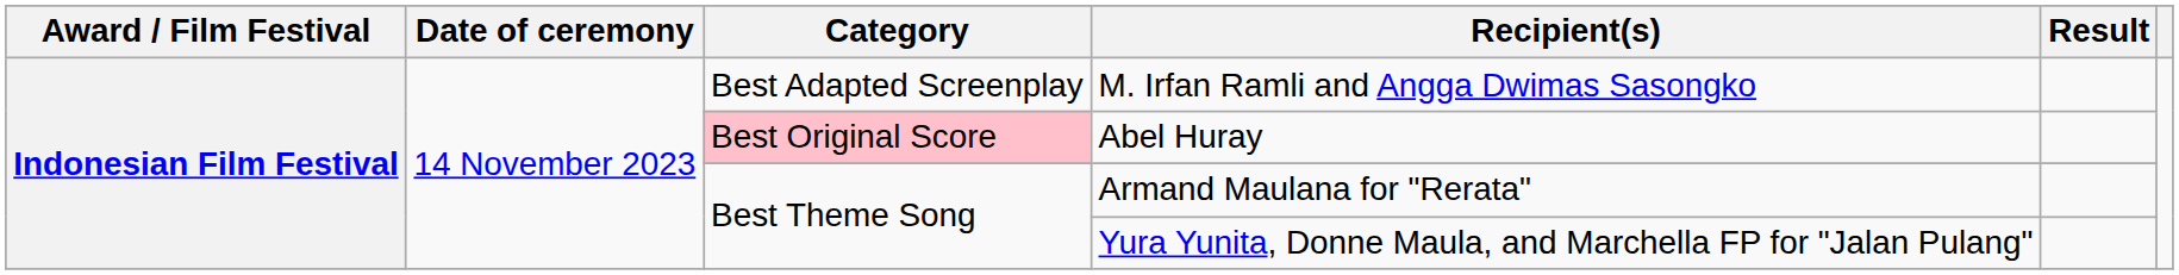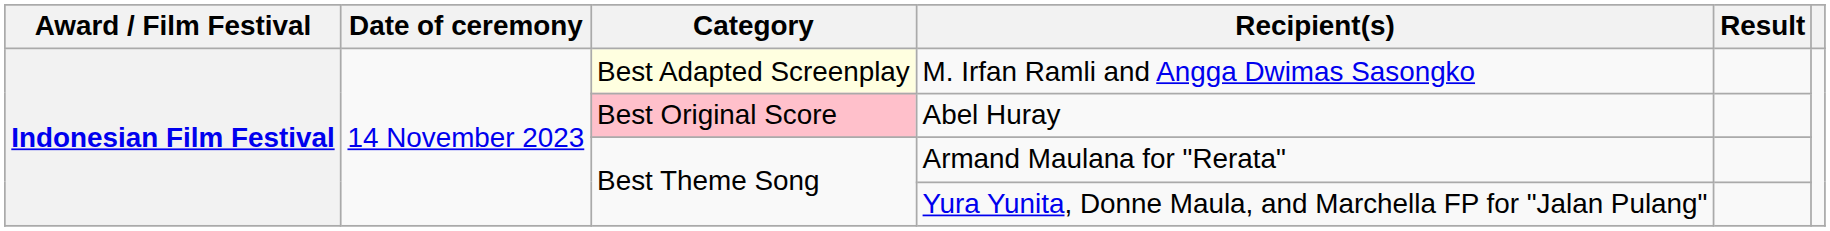M. Irfan Ramli and Angga Dwimas Sasongko | Category: no background -> lightyellow background
